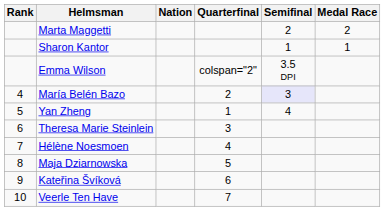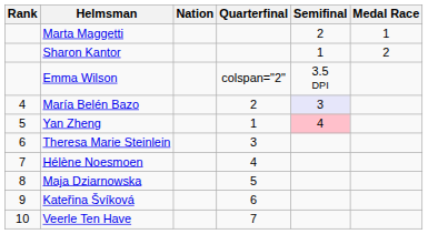Marta Maggetti | Medal Race: 2 -> 1
Sharon Kantor | Medal Race: 1 -> 2
Yan Zheng | Semifinal: no background -> pink background
